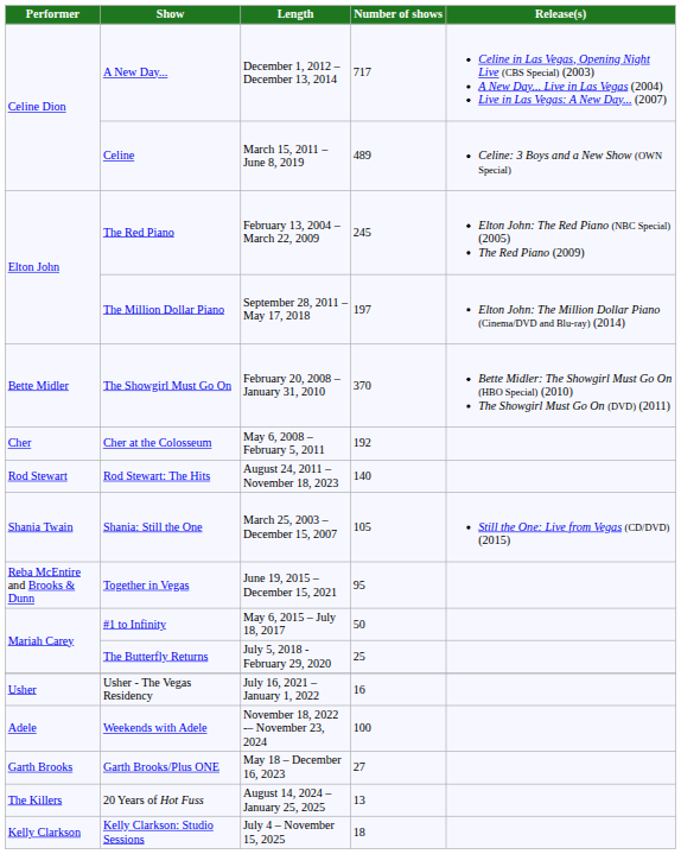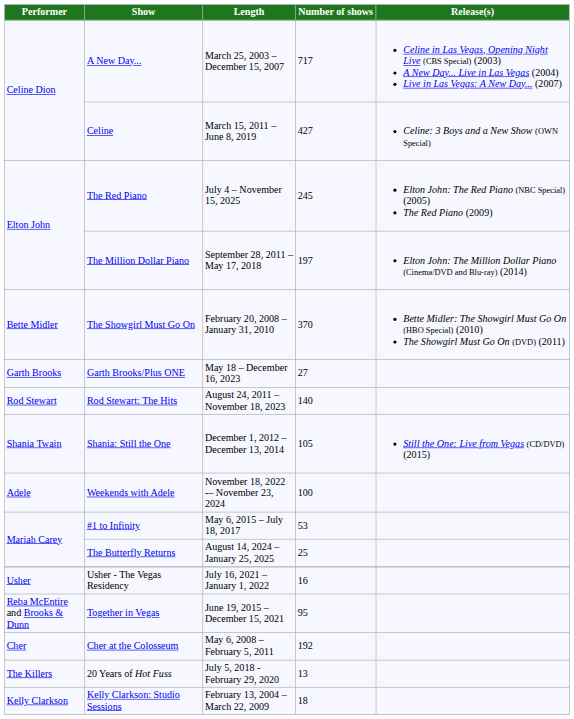A New Day... | Length: December 1, 2012 – December 13, 2014 -> March 25, 2003 – December 15, 2007
Celine | Number of shows: 489 -> 427
The Red Piano | Length: February 13, 2004 – March 22, 2009 -> July 4 – November 15, 2025
rows swapped: Cher at the Colosseum <-> Garth Brooks/Plus ONE
Shania: Still the One | Length: March 25, 2003 – December 15, 2007 -> December 1, 2012 – December 13, 2014
rows swapped: Together in Vegas <-> Weekends with Adele
#1 to Infinity | Number of shows: 50 -> 53
The Butterfly Returns | Length: July 5, 2018 - February 29, 2020 -> August 14, 2024 – January 25, 2025
20 Years of Hot Fuss | Length: August 14, 2024 – January 25, 2025 -> July 5, 2018 - February 29, 2020
Kelly Clarkson: Studio Sessions | Length: July 4 – November 15, 2025 -> February 13, 2004 – March 22, 2009
